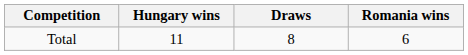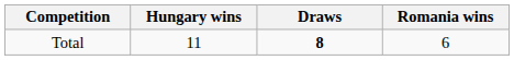row 2 | Draws: normal -> bold
